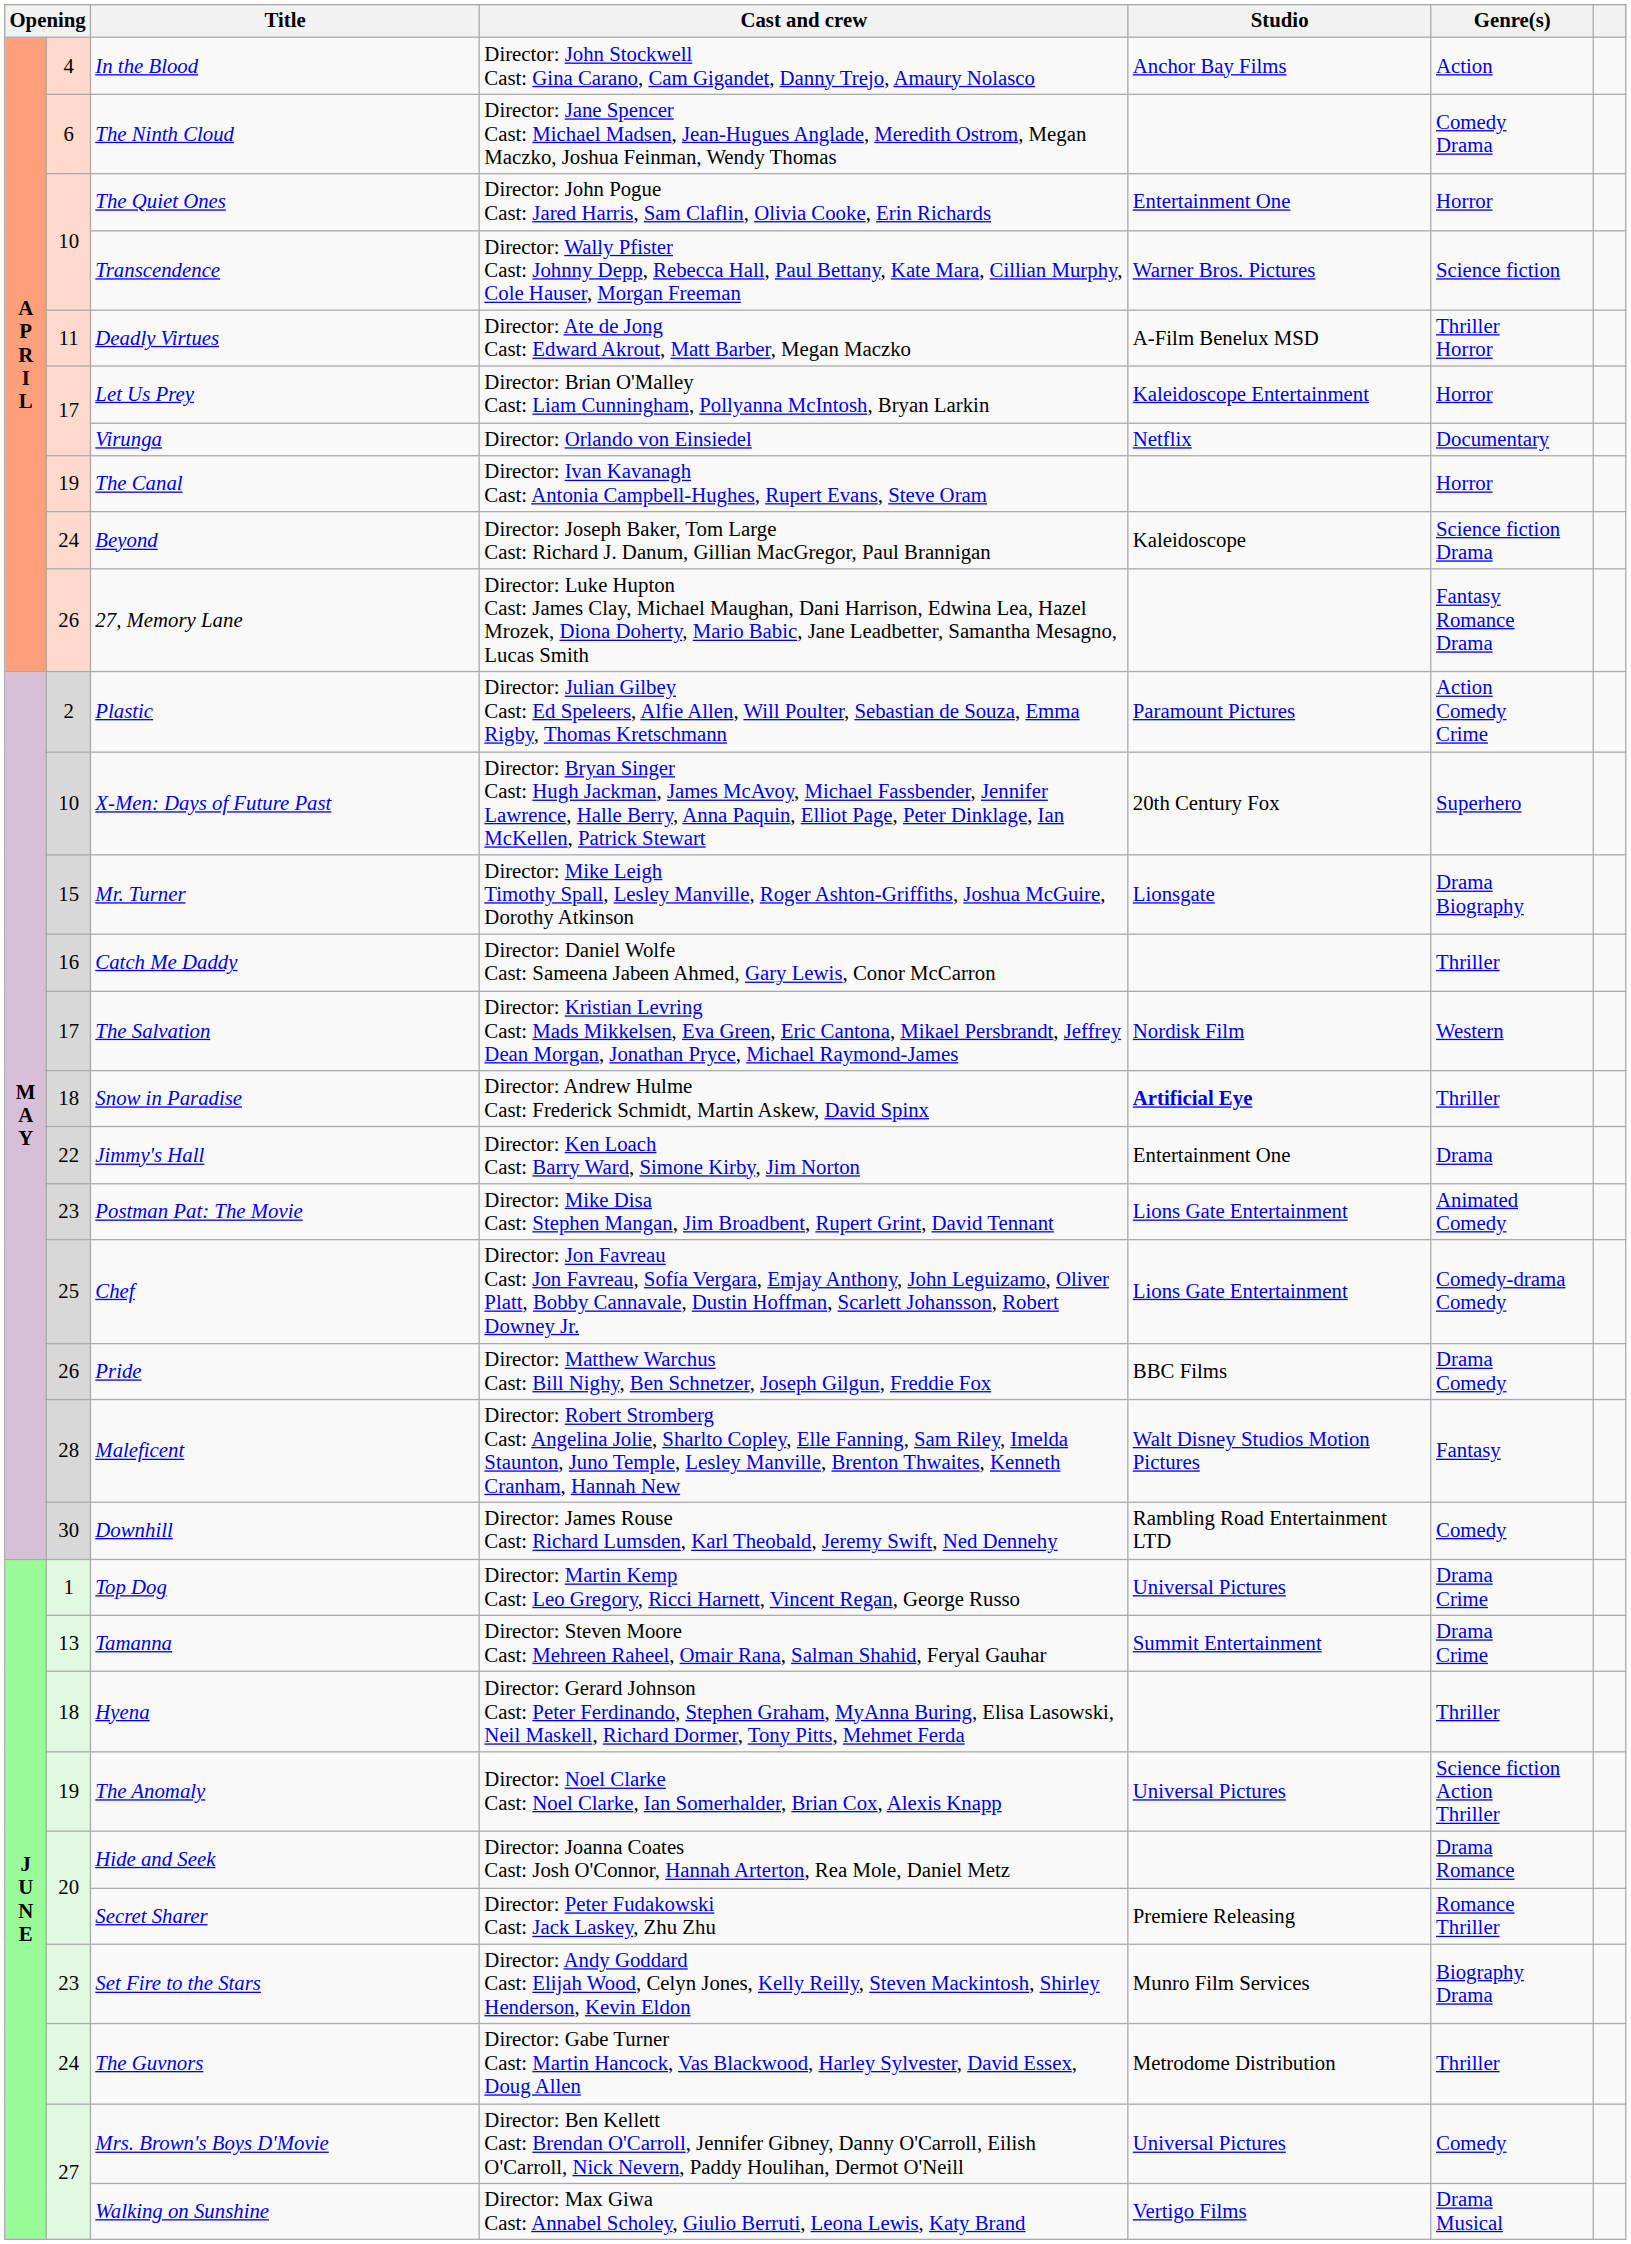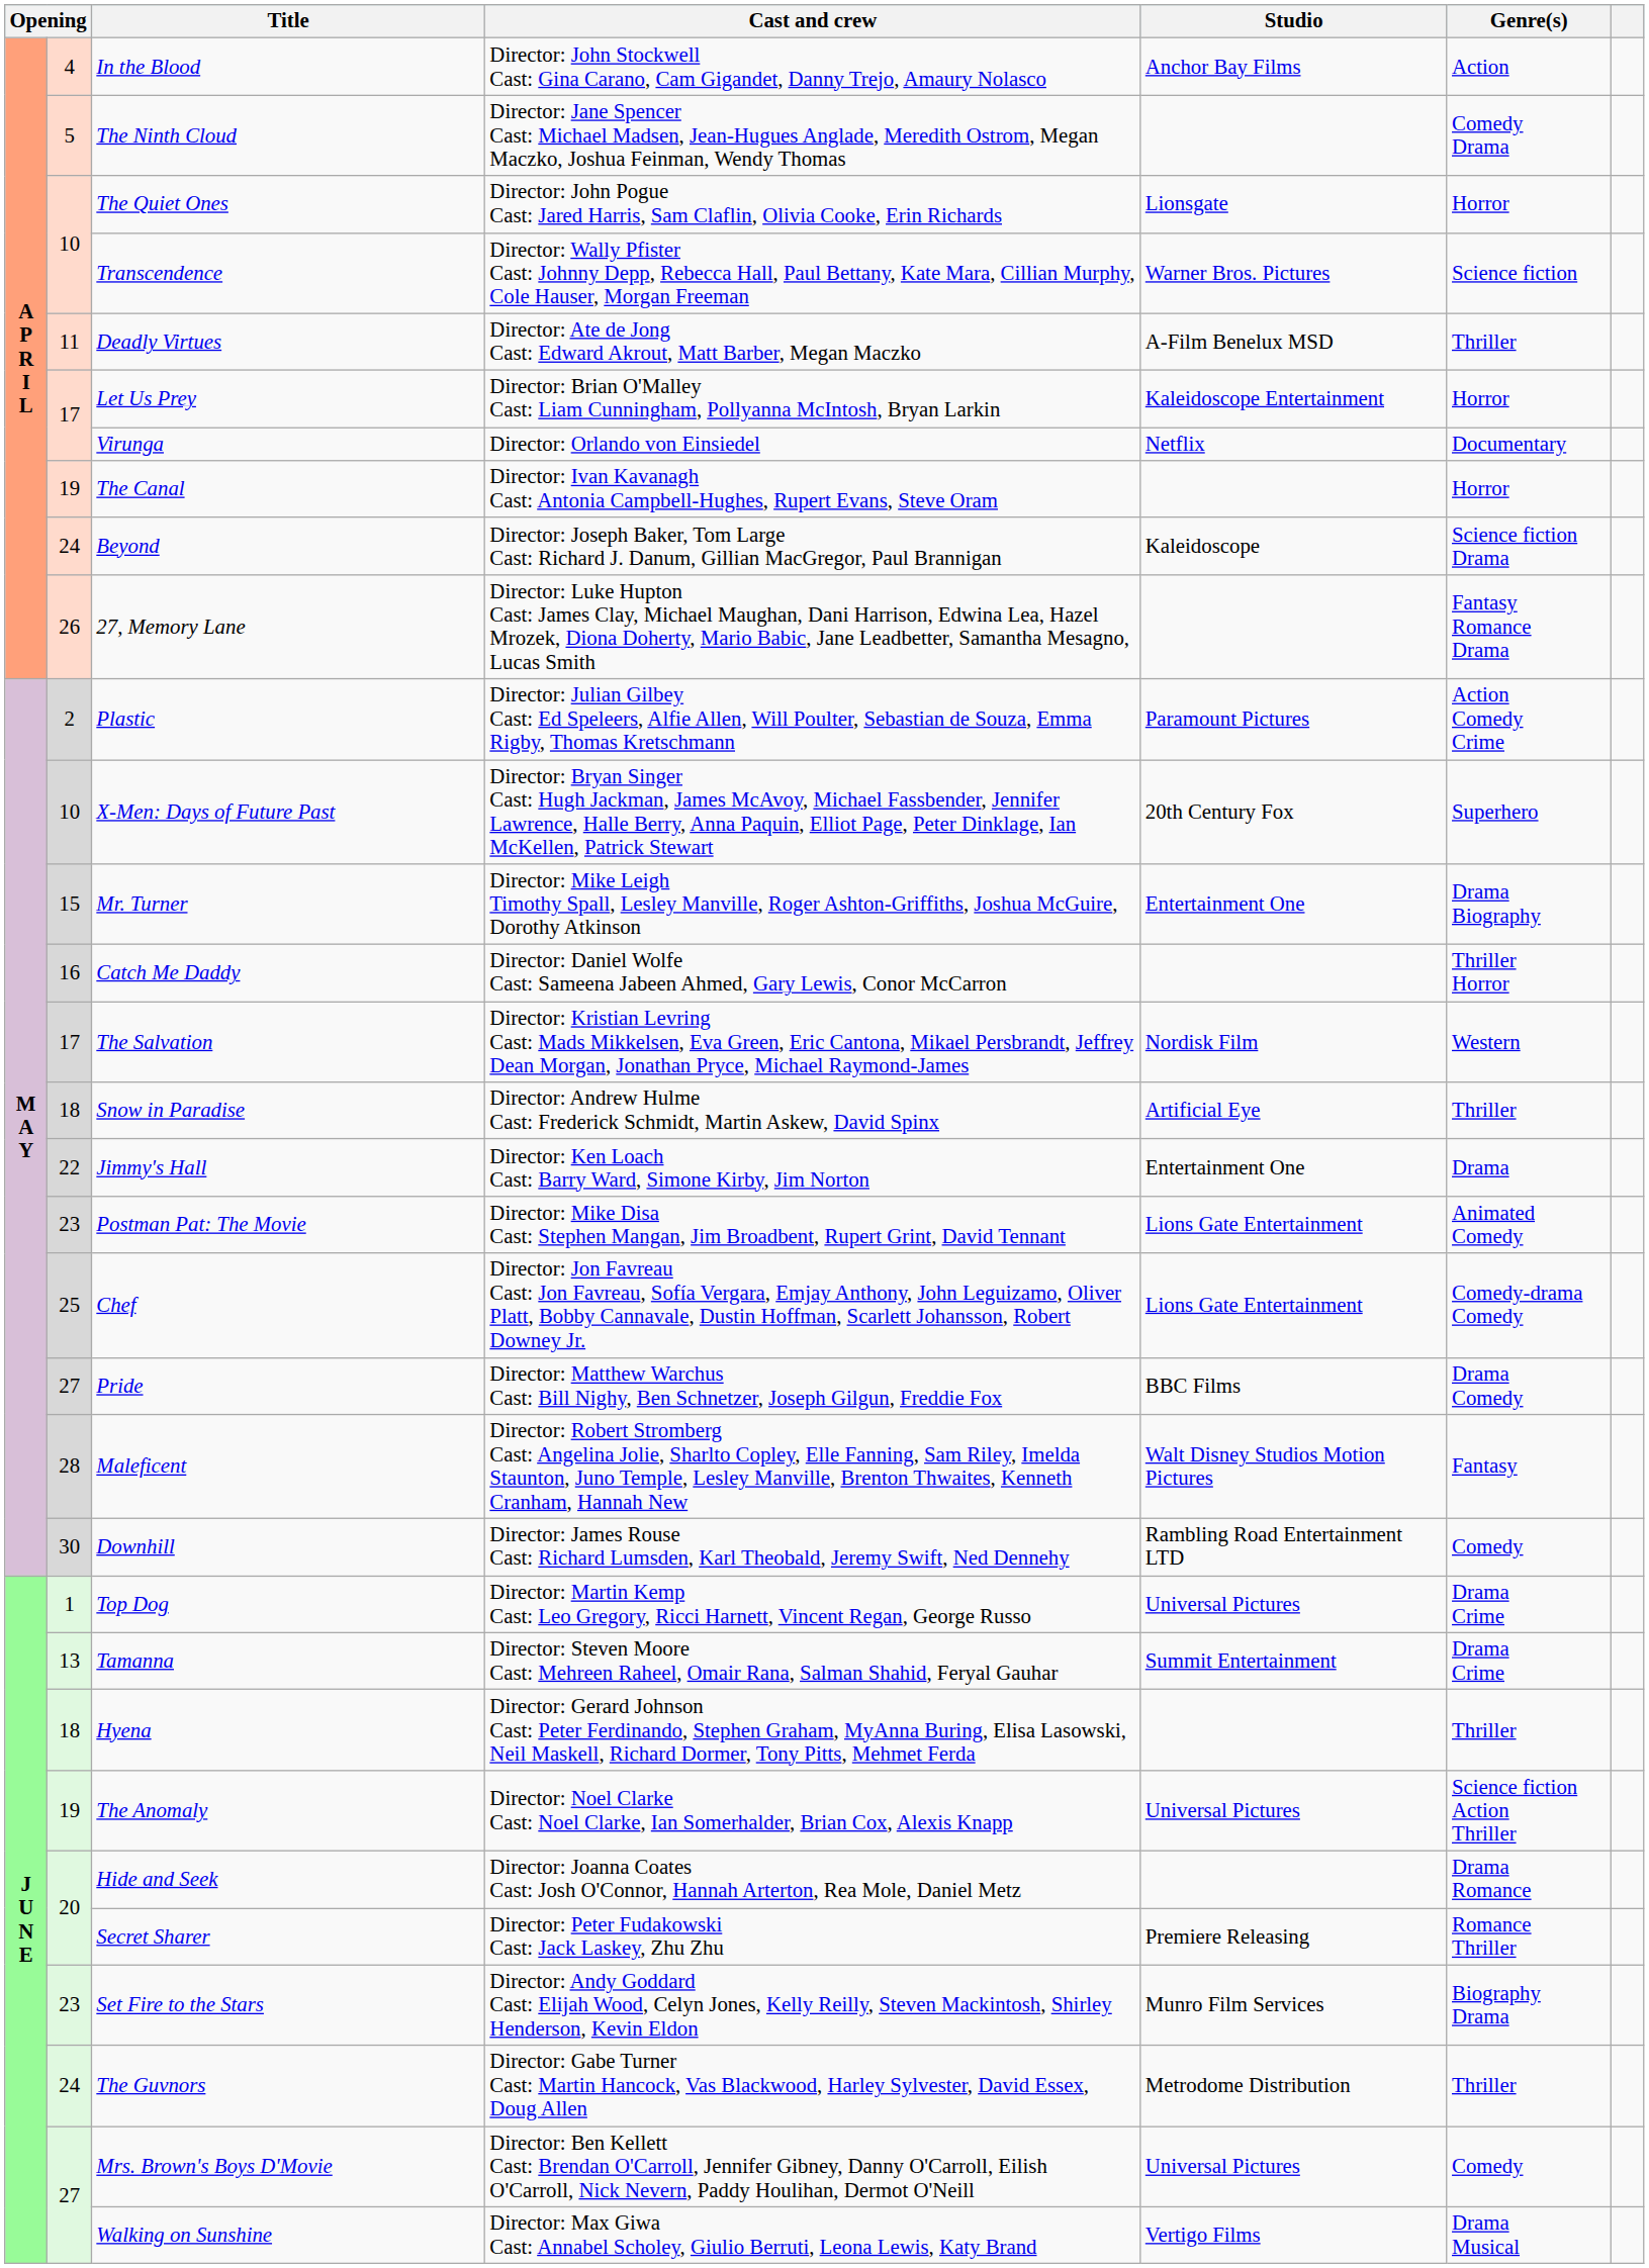The Ninth Cloud | column 2: 6 -> 5
The Quiet Ones | Studio: Entertainment One -> Lionsgate
Deadly Virtues | Genre(s): Thriller Horror -> Thriller
Mr. Turner | Studio: Lionsgate -> Entertainment One
Catch Me Daddy | Genre(s): Thriller -> Thriller Horror
Snow in Paradise | Studio: bold -> normal
Pride | column 2: 26 -> 27
